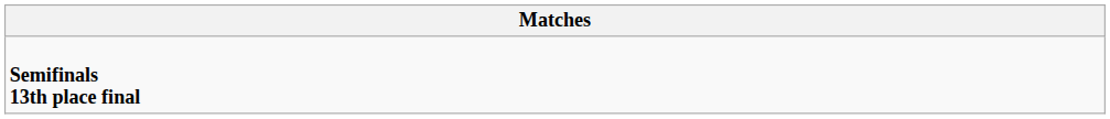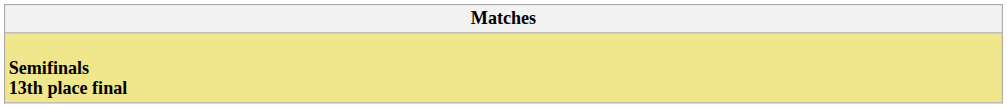row 2 | column 1: no background -> khaki background
